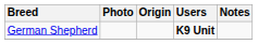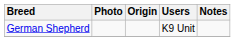German Shepherd | Users: bold -> normal
